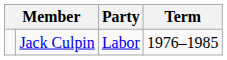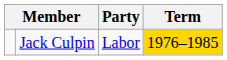Jack Culpin | Term: no background -> gold background
